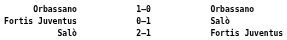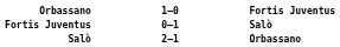row 1 | column 3: Orbassano -> Fortis Juventus
row 3 | column 3: Fortis Juventus -> Orbassano
